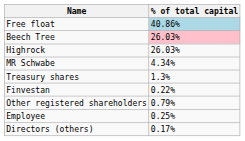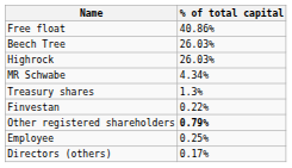Free float | % of total capital: lightblue background -> no background
Beech Tree | % of total capital: pink background -> no background
Other registered shareholders | % of total capital: normal -> bold
